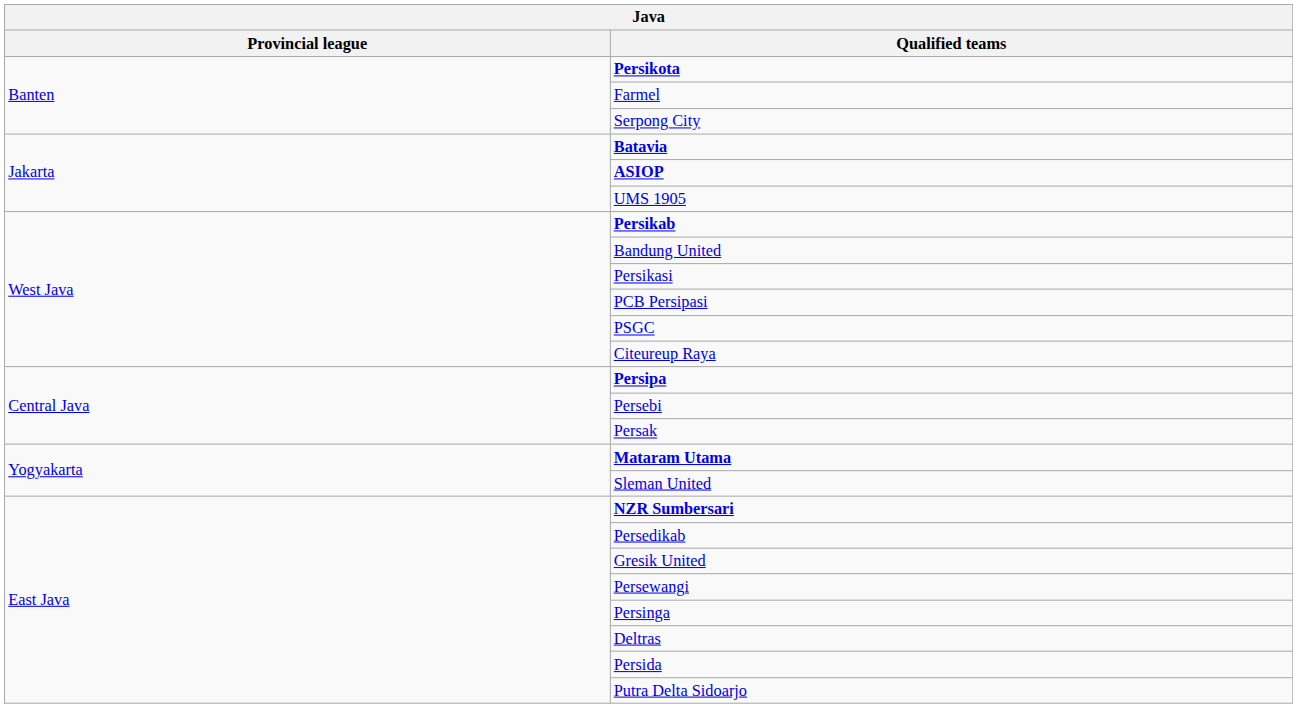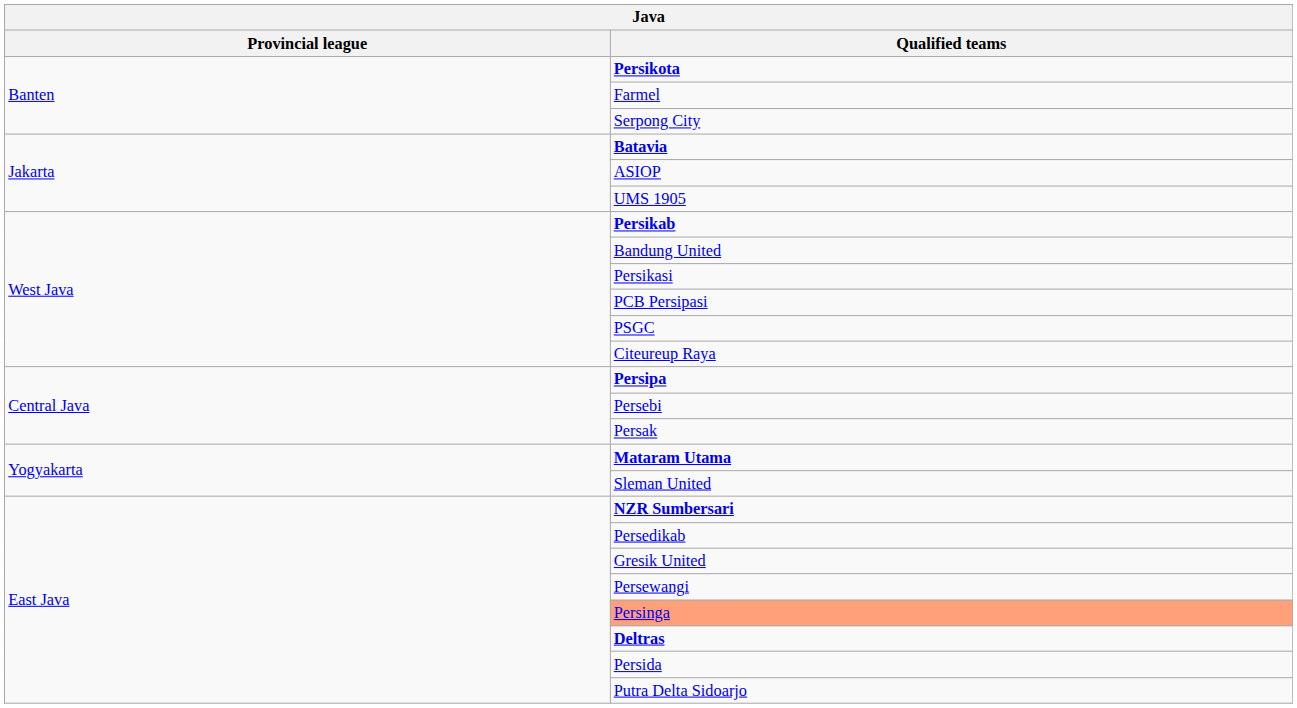ASIOP | Qualified teams: bold -> normal
Persinga | Qualified teams: no background -> lightsalmon background
Deltras | Qualified teams: normal -> bold
